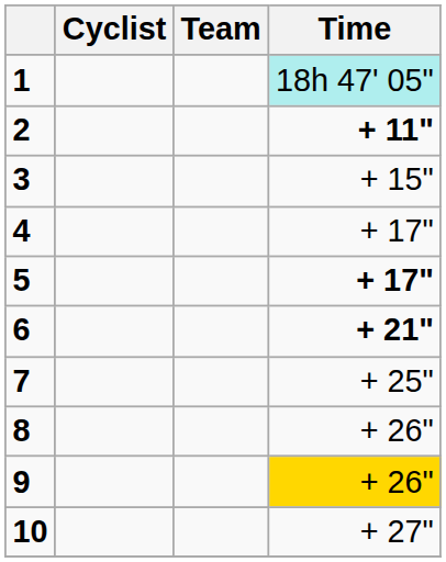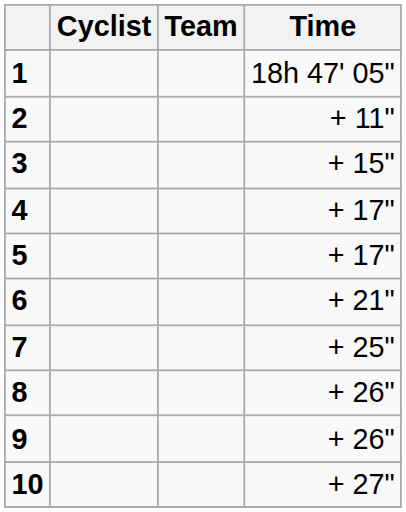1 | Time: paleturquoise background -> no background
2 | Time: bold -> normal
5 | Time: bold -> normal
6 | Time: bold -> normal
9 | Time: gold background -> no background
